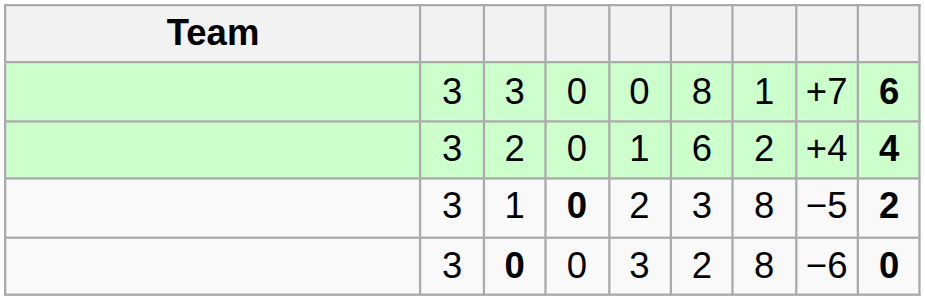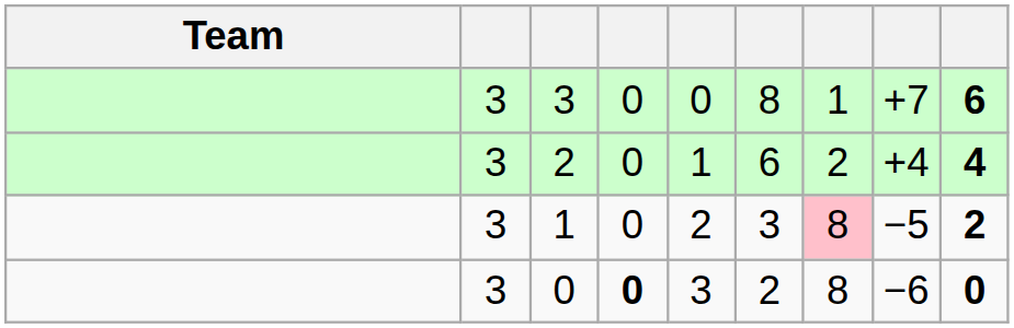row 4 | column 4: bold -> normal
row 4 | column 7: no background -> pink background
row 5 | column 3: bold -> normal
row 5 | column 4: normal -> bold
